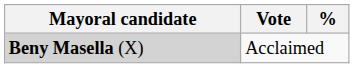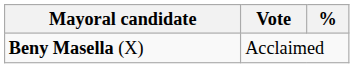Beny Masella (X) | Mayoral candidate: lightgrey background -> no background
